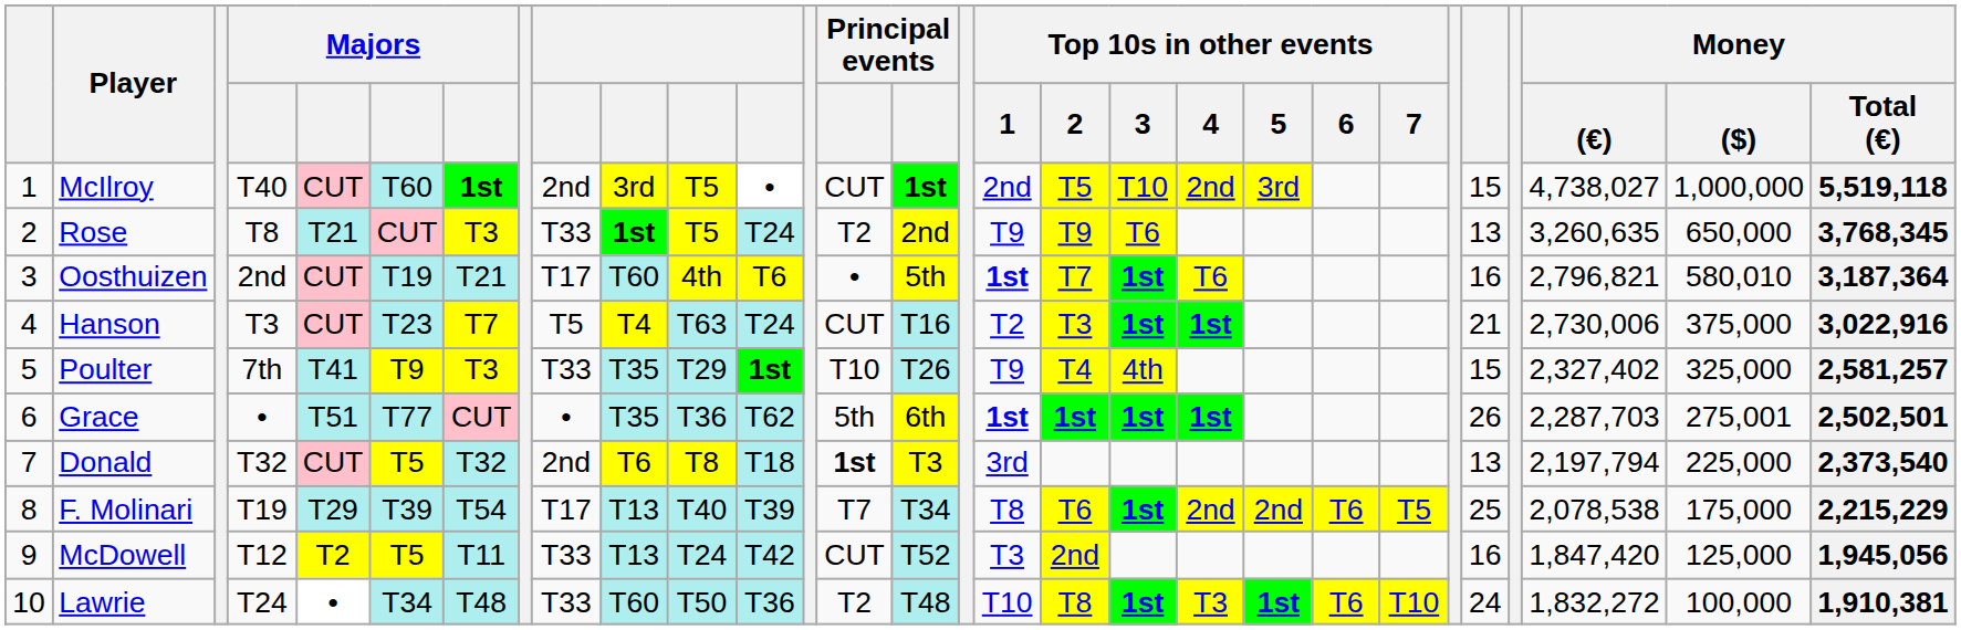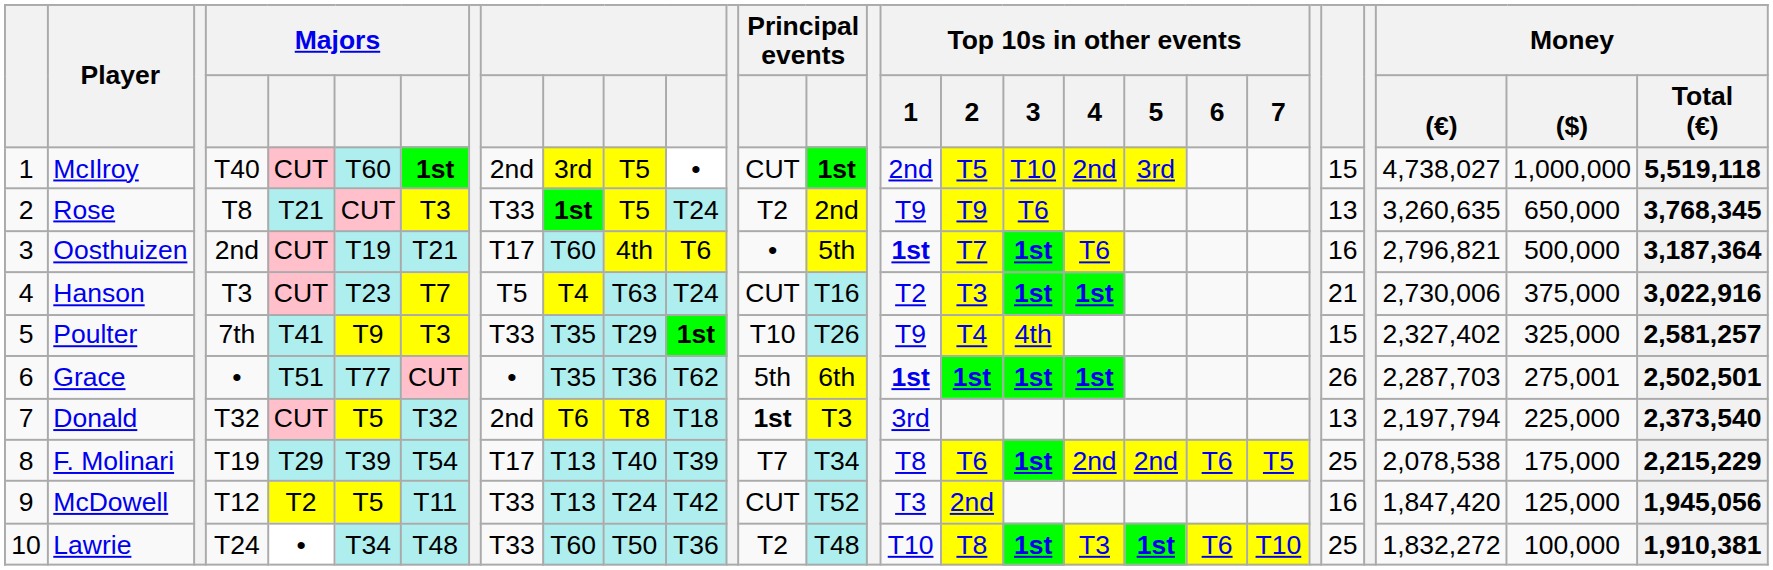Oosthuizen | Money / ($): 580,010 -> 500,000
Lawrie | column 25: 24 -> 25
